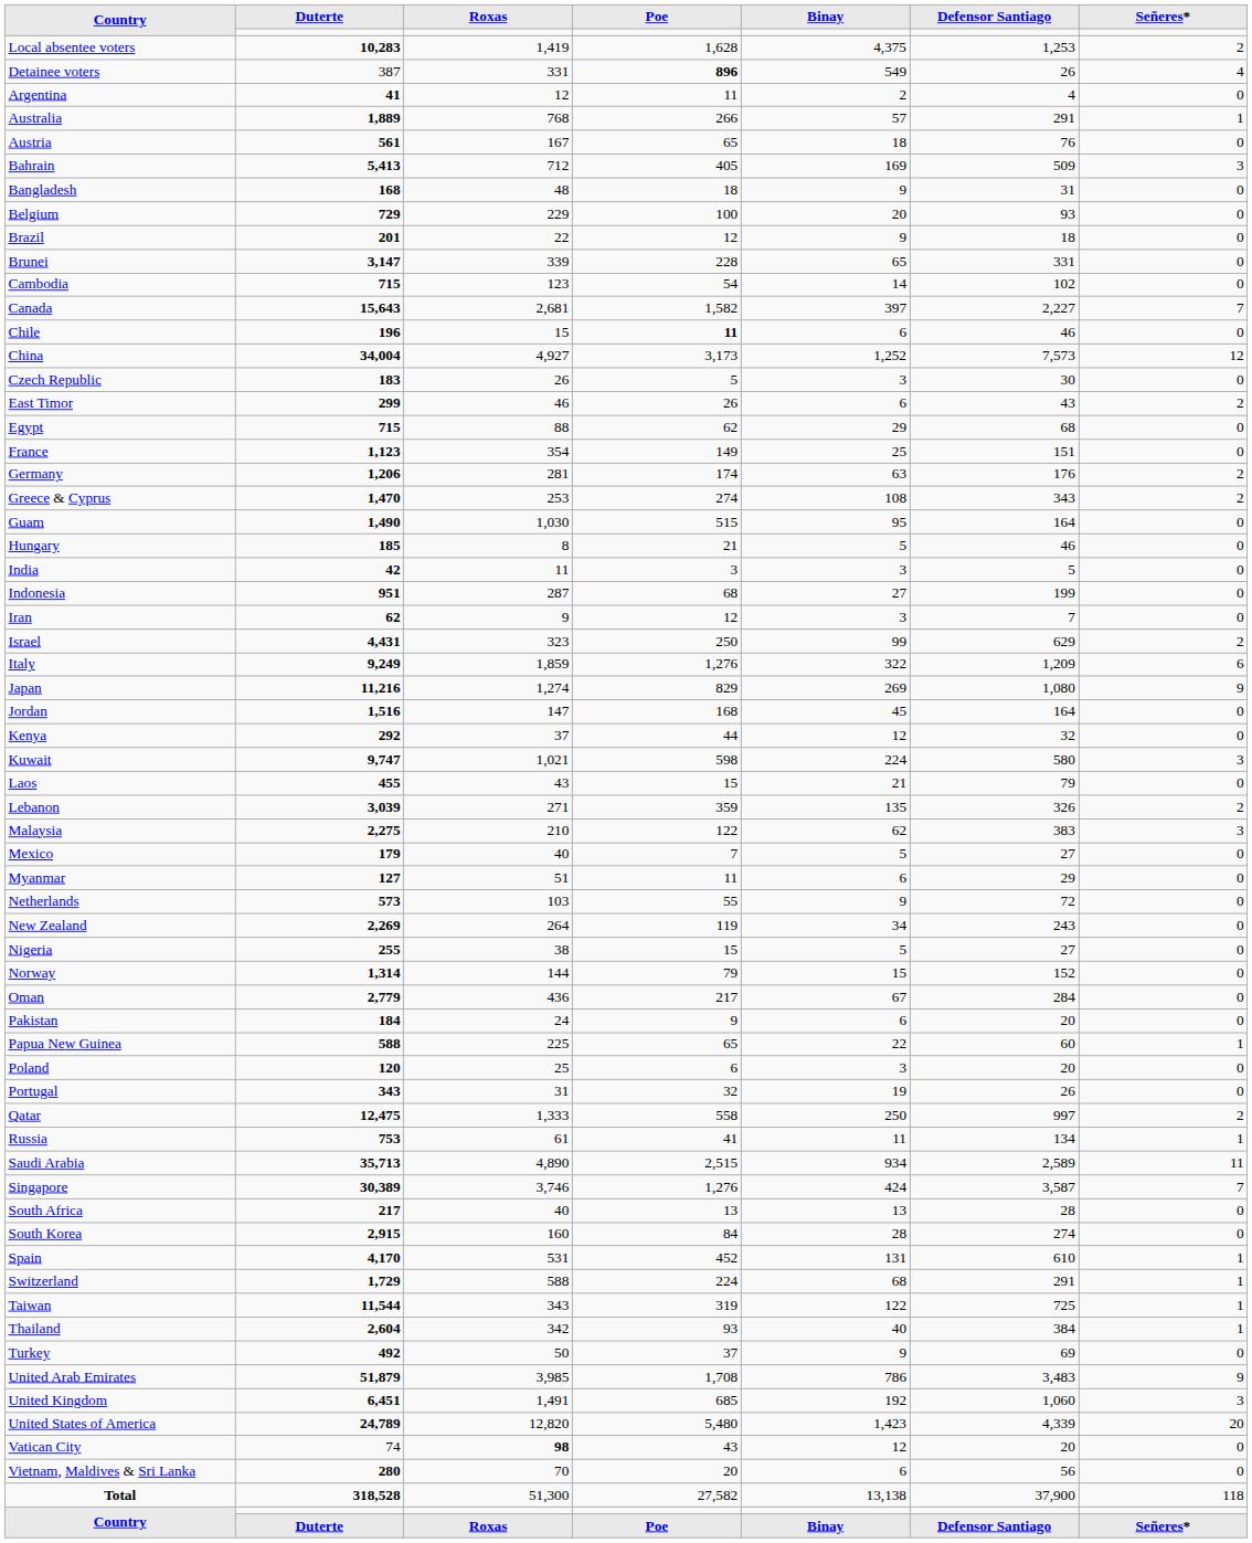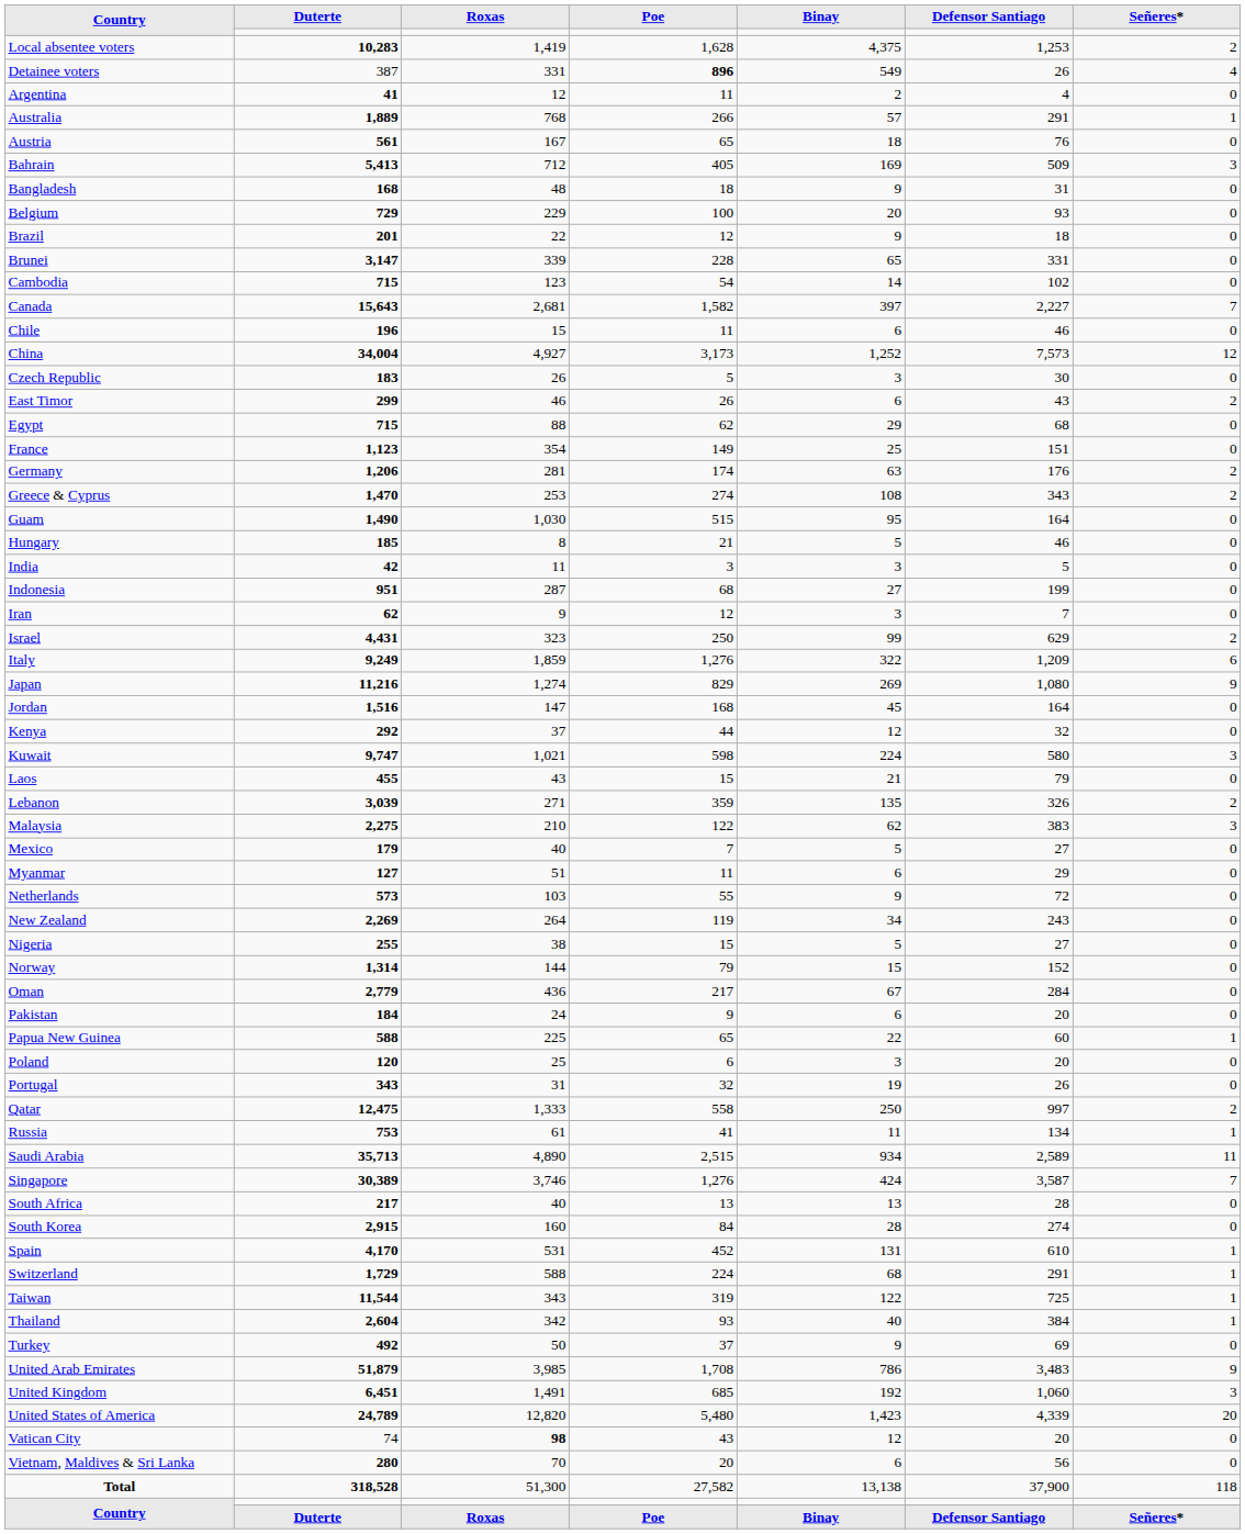Chile | Poe: bold -> normal
